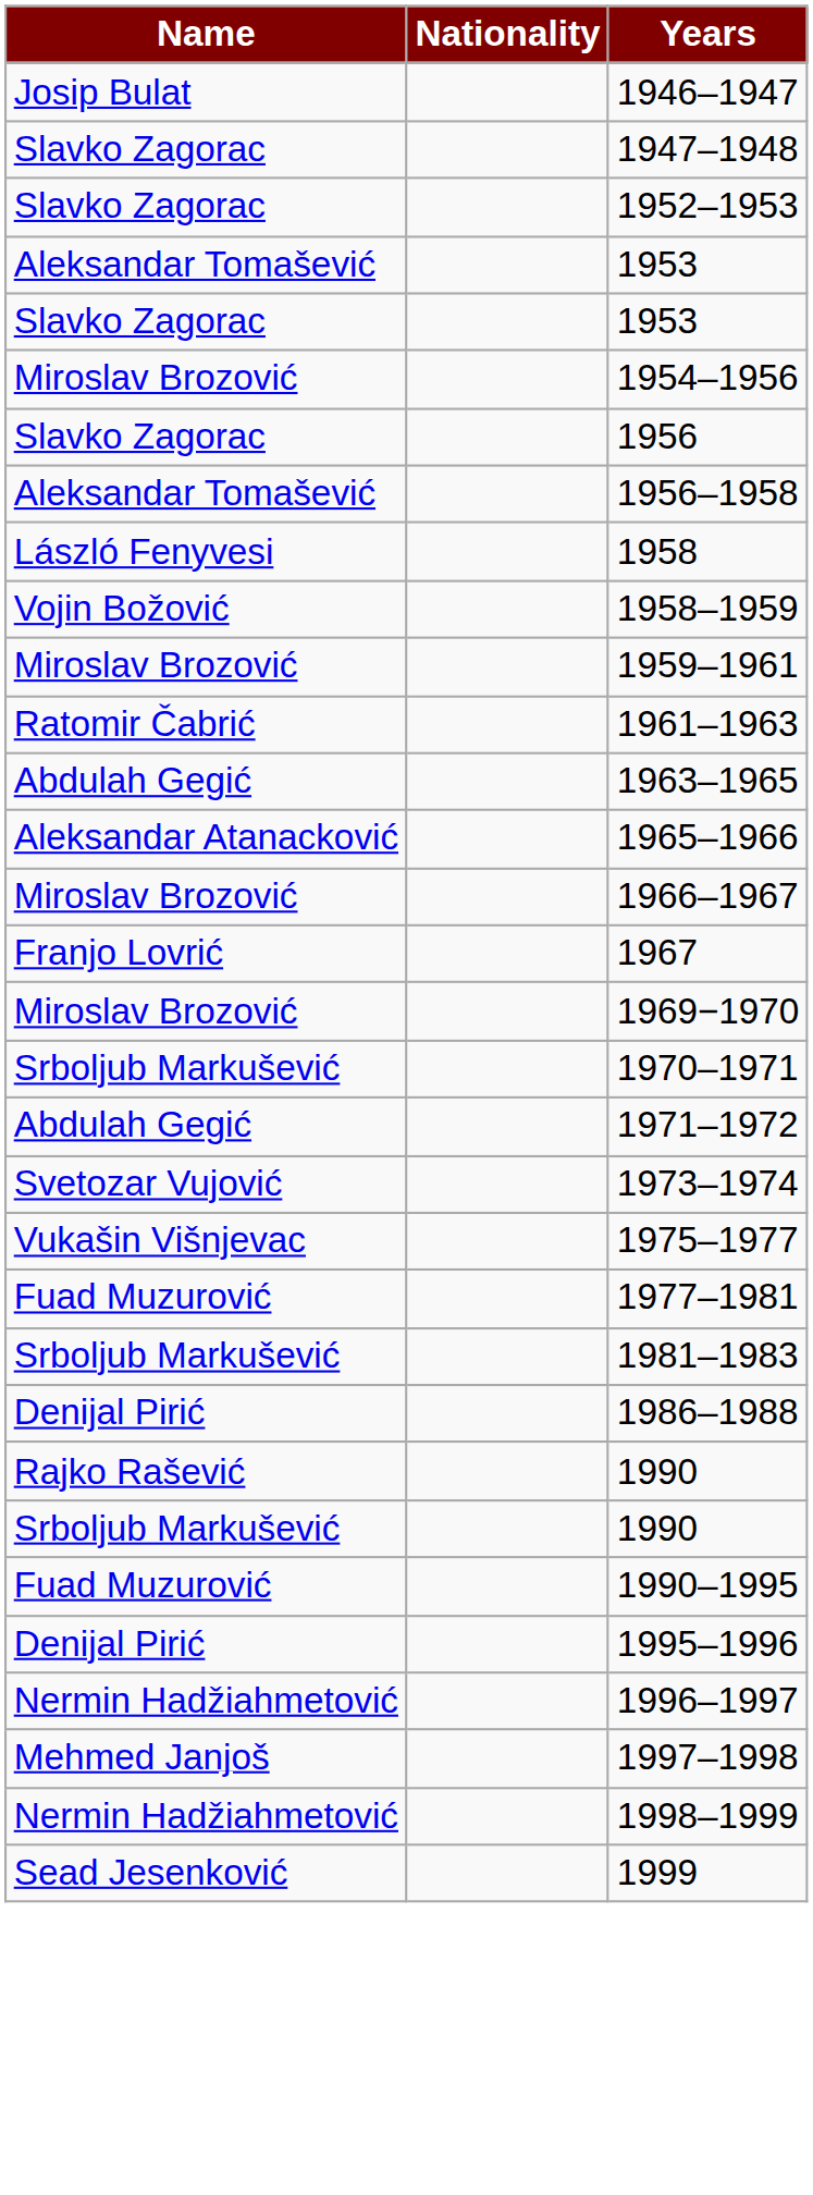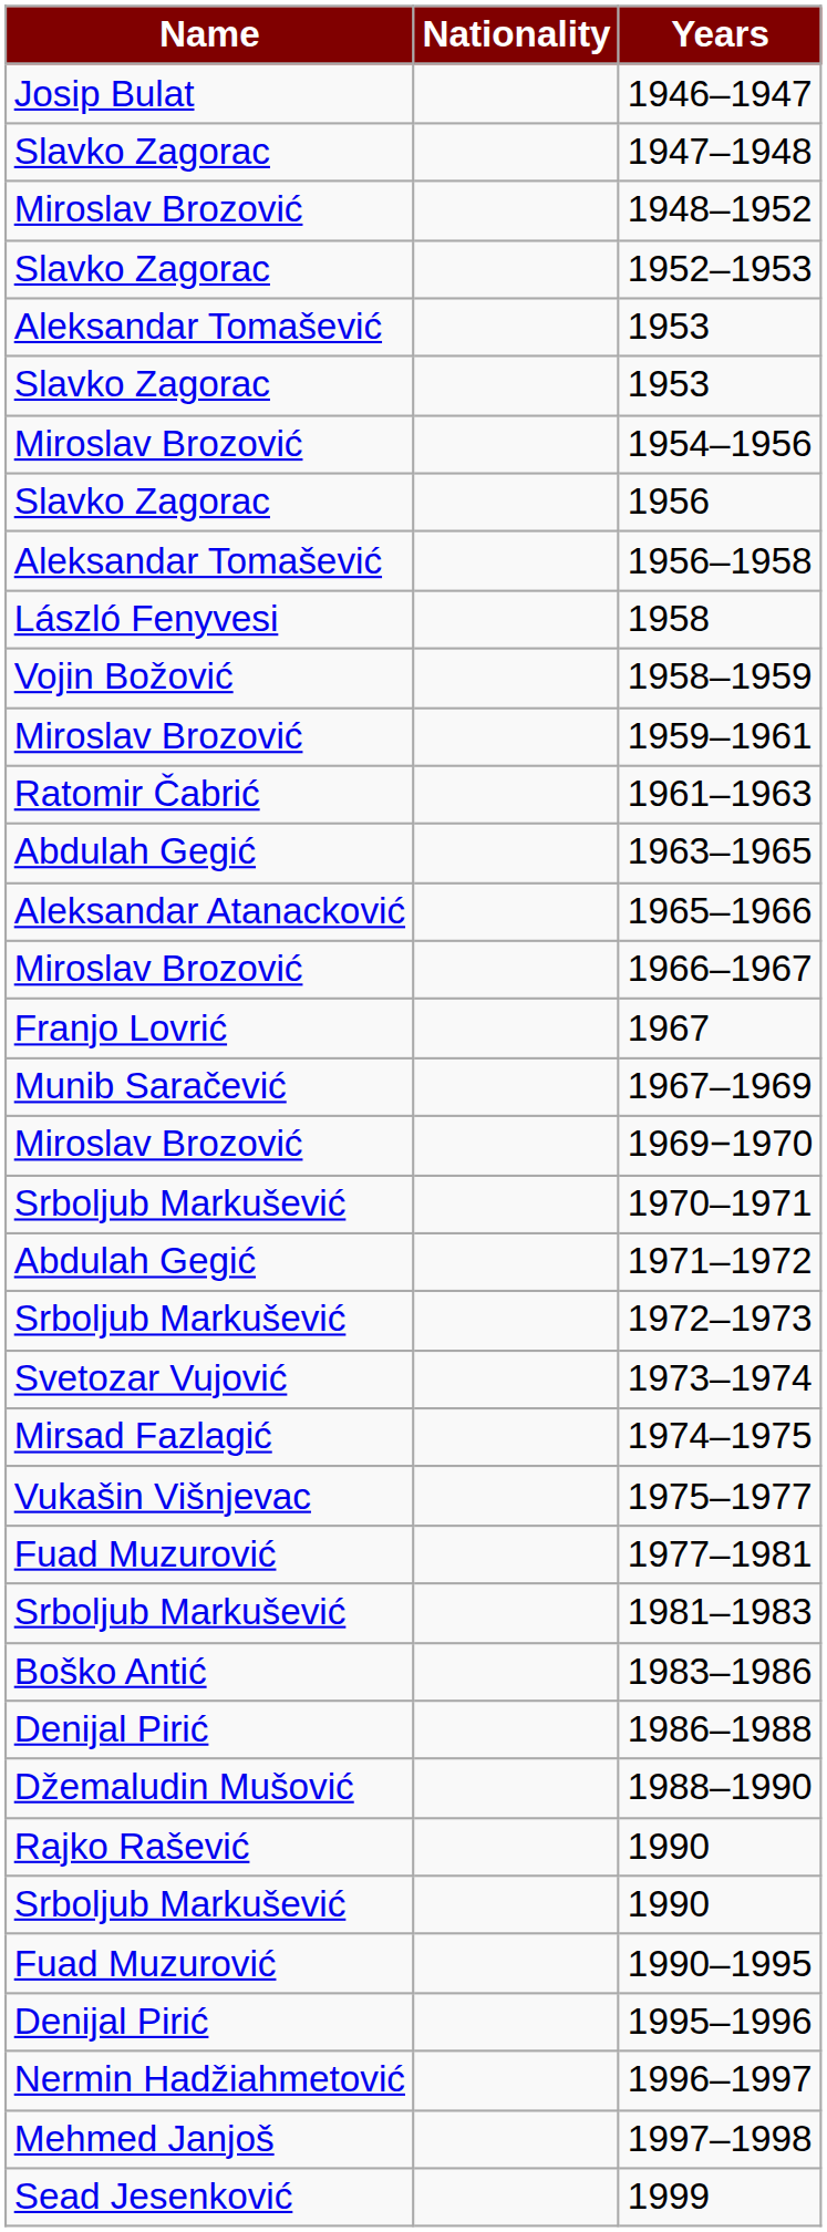+ row: Miroslav Brozović | 1948–1952
+ row: Munib Saračević | 1967–1969
+ row: Srboljub Markušević | 1972–1973
+ row: Mirsad Fazlagić | 1974–1975
+ row: Boško Antić | 1983–1986
+ row: Džemaludin Mušović | 1988–1990
- row: Nermin Hadžiahmetović | 1998–1999
